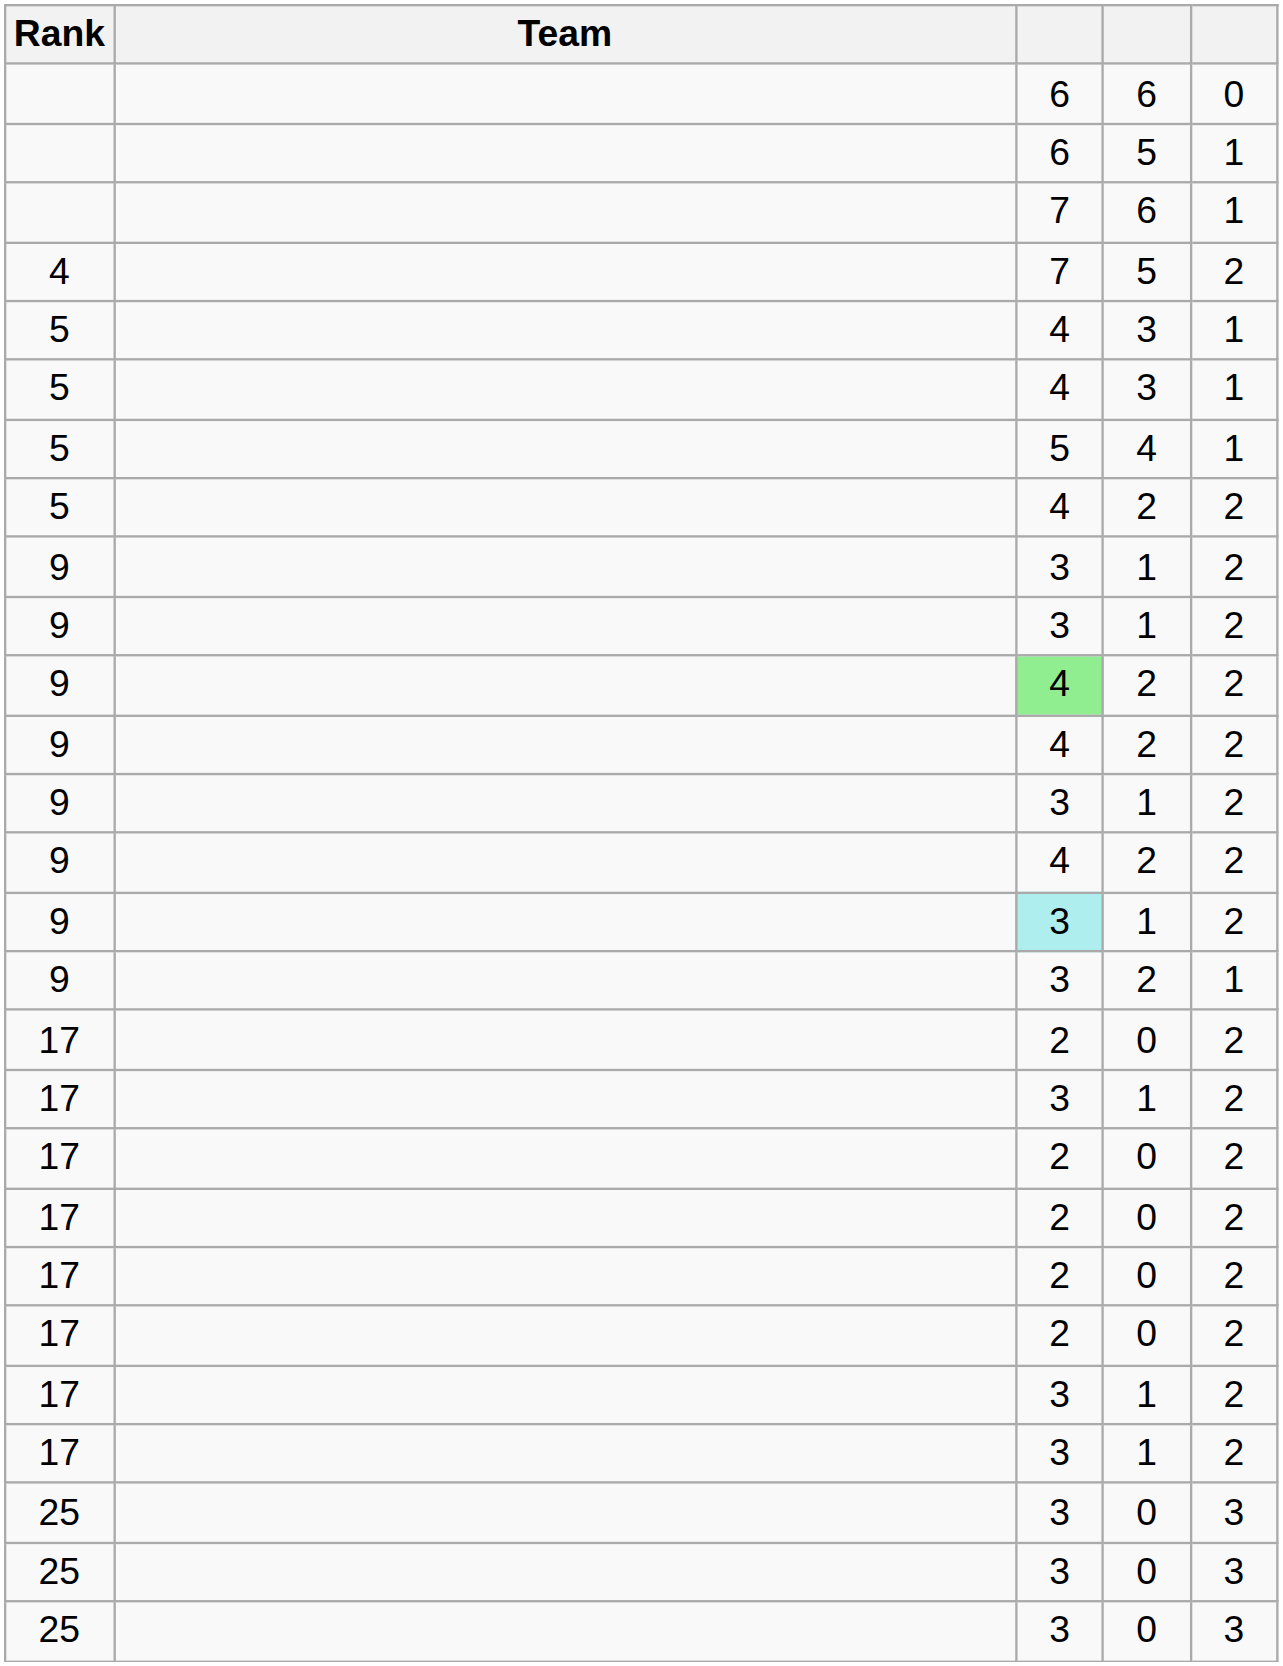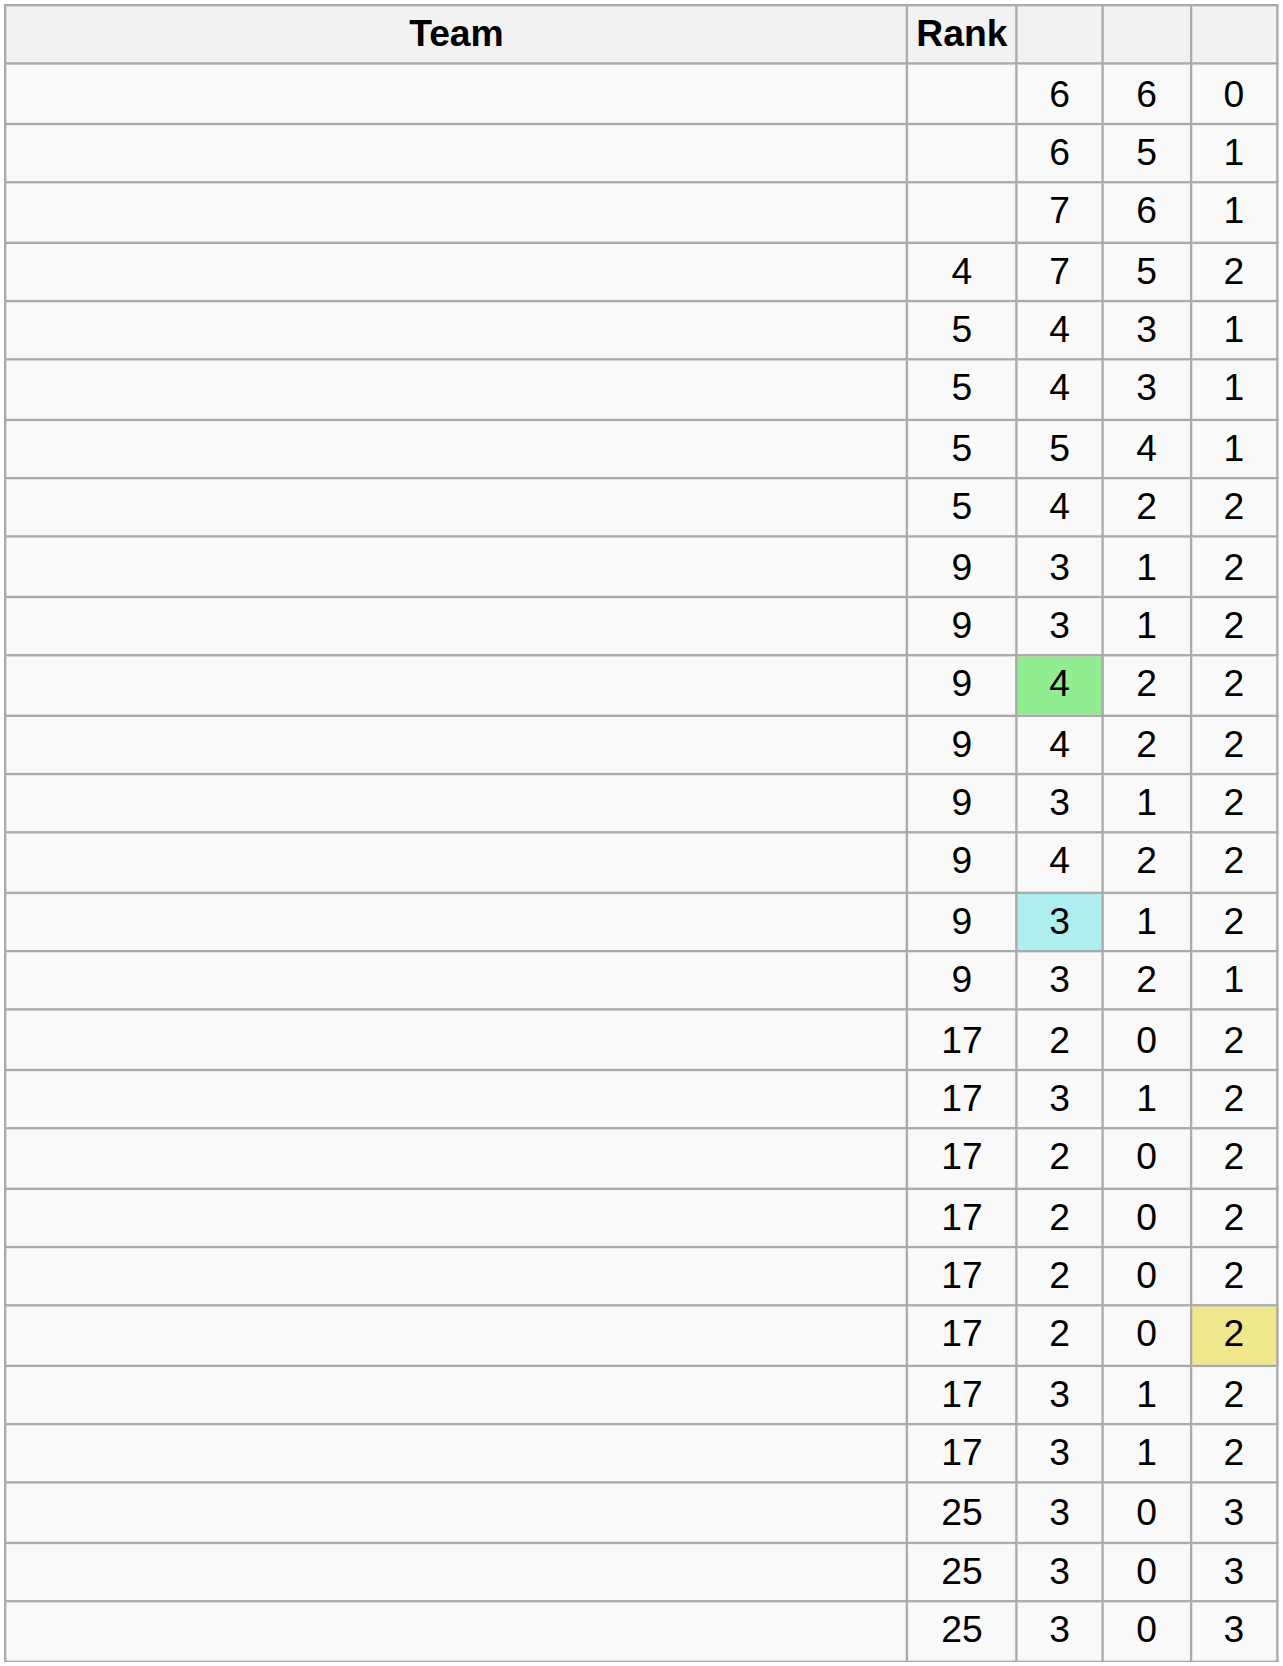columns swapped: Rank <-> Team
row 23 | column 5: no background -> khaki background
